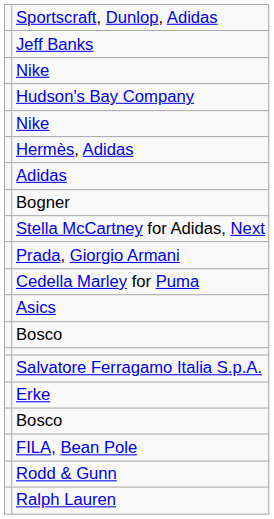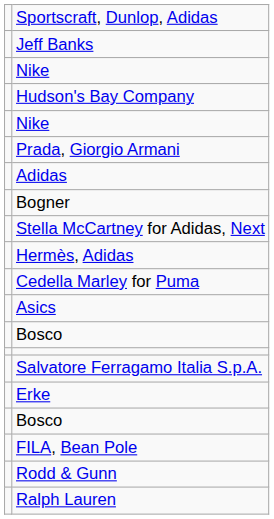row 6 | column 2: Hermès, Adidas -> Prada, Giorgio Armani
row 10 | column 2: Prada, Giorgio Armani -> Hermès, Adidas
